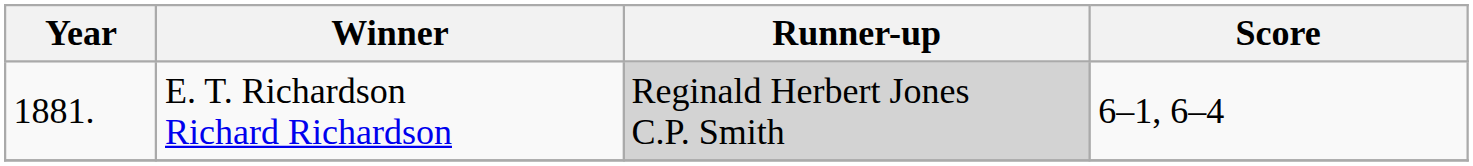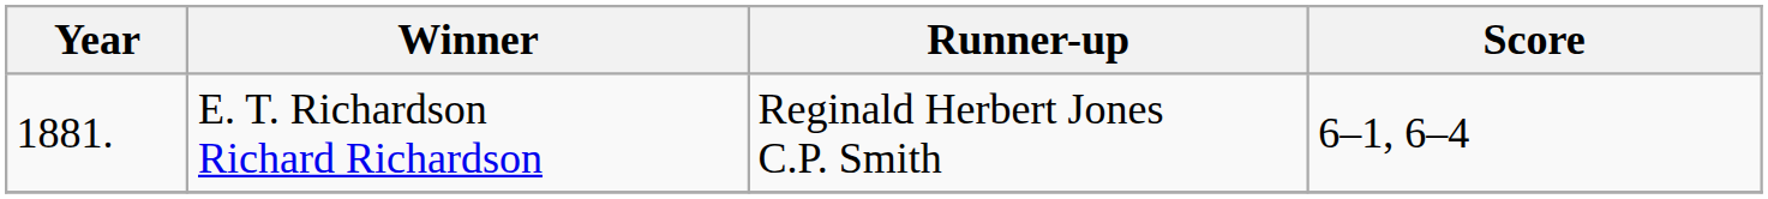E. T. Richardson Richard Richardson | Runner-up: lightgrey background -> no background
